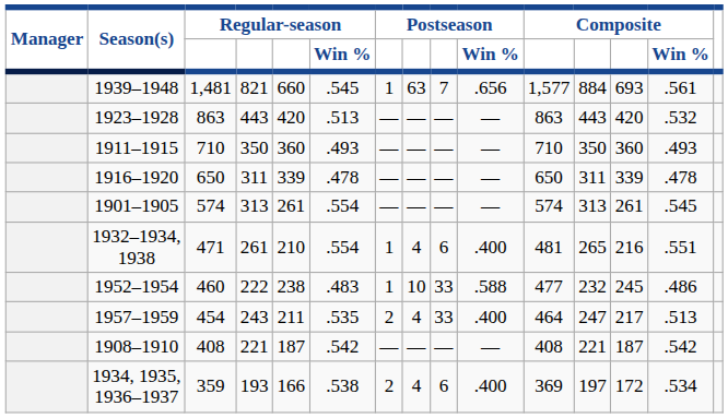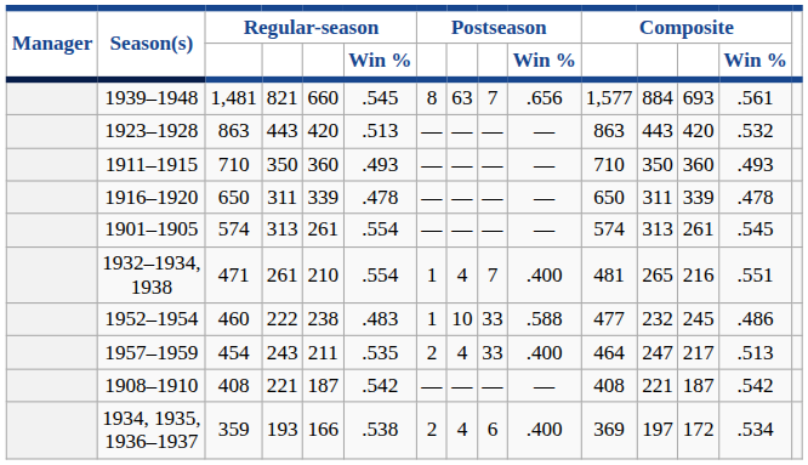1939–1948 | column 7: 1 -> 8
1932–1934, 1938 | column 9: 6 -> 7
